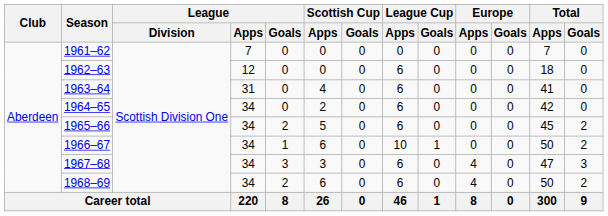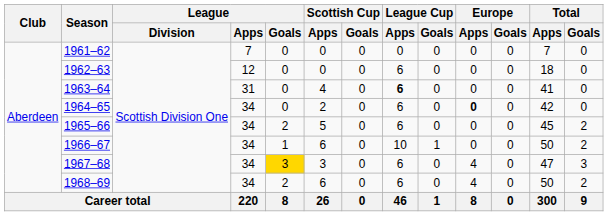1963–64 | League Cup / Apps: normal -> bold
1964–65 | Europe / Apps: normal -> bold
1967–68 | League / Goals: no background -> gold background
